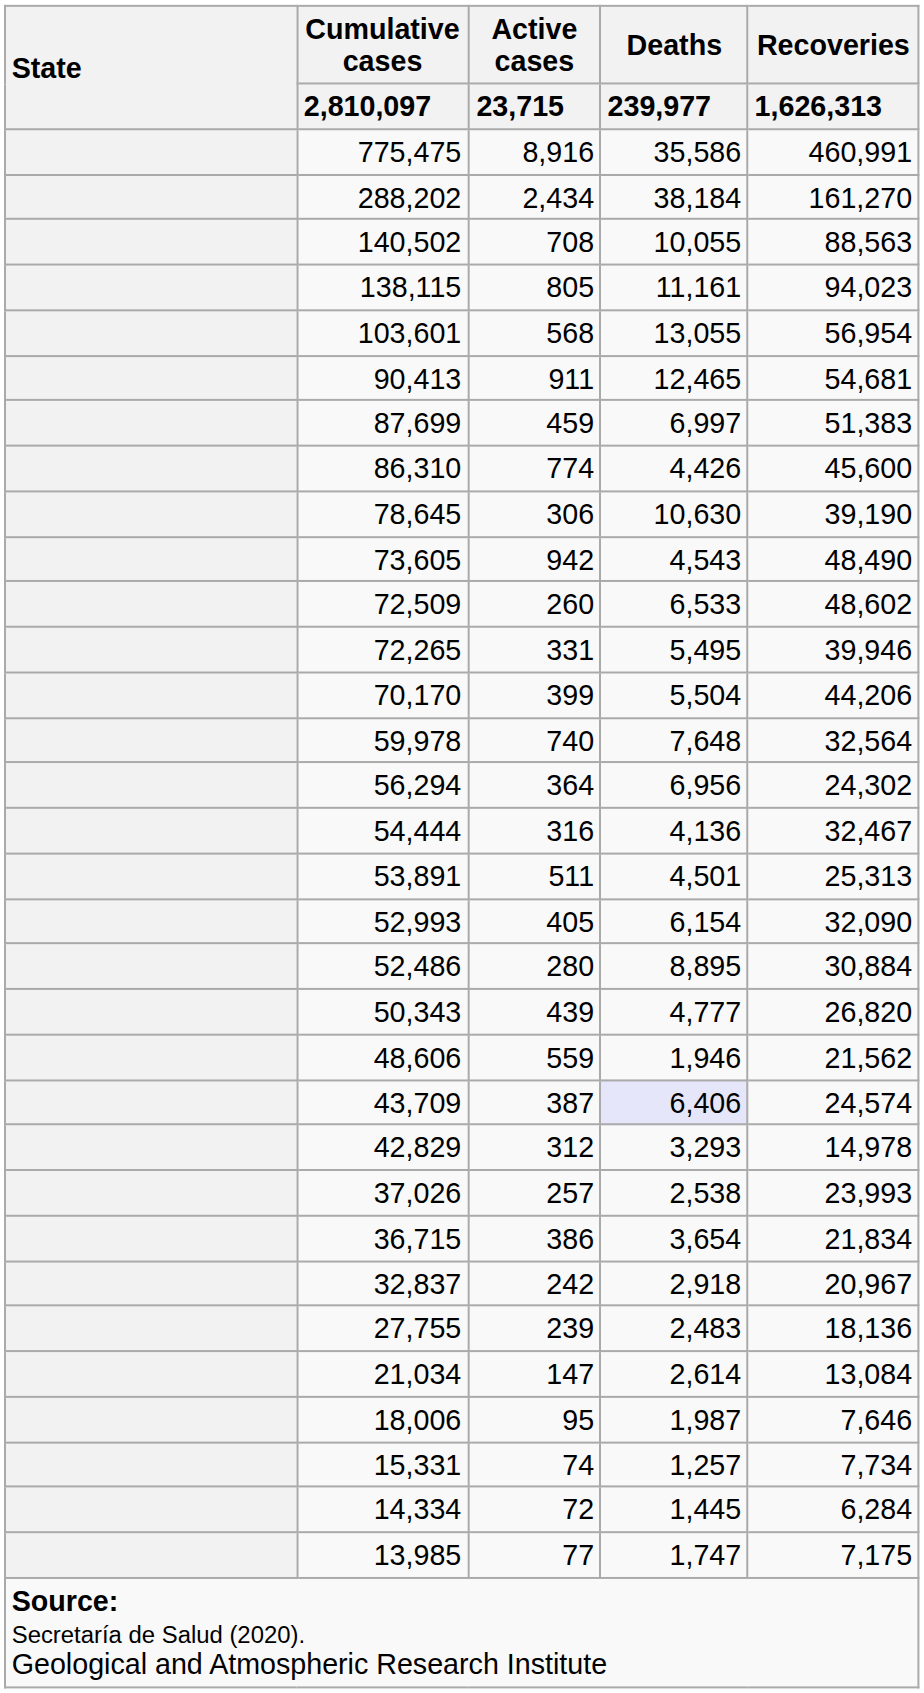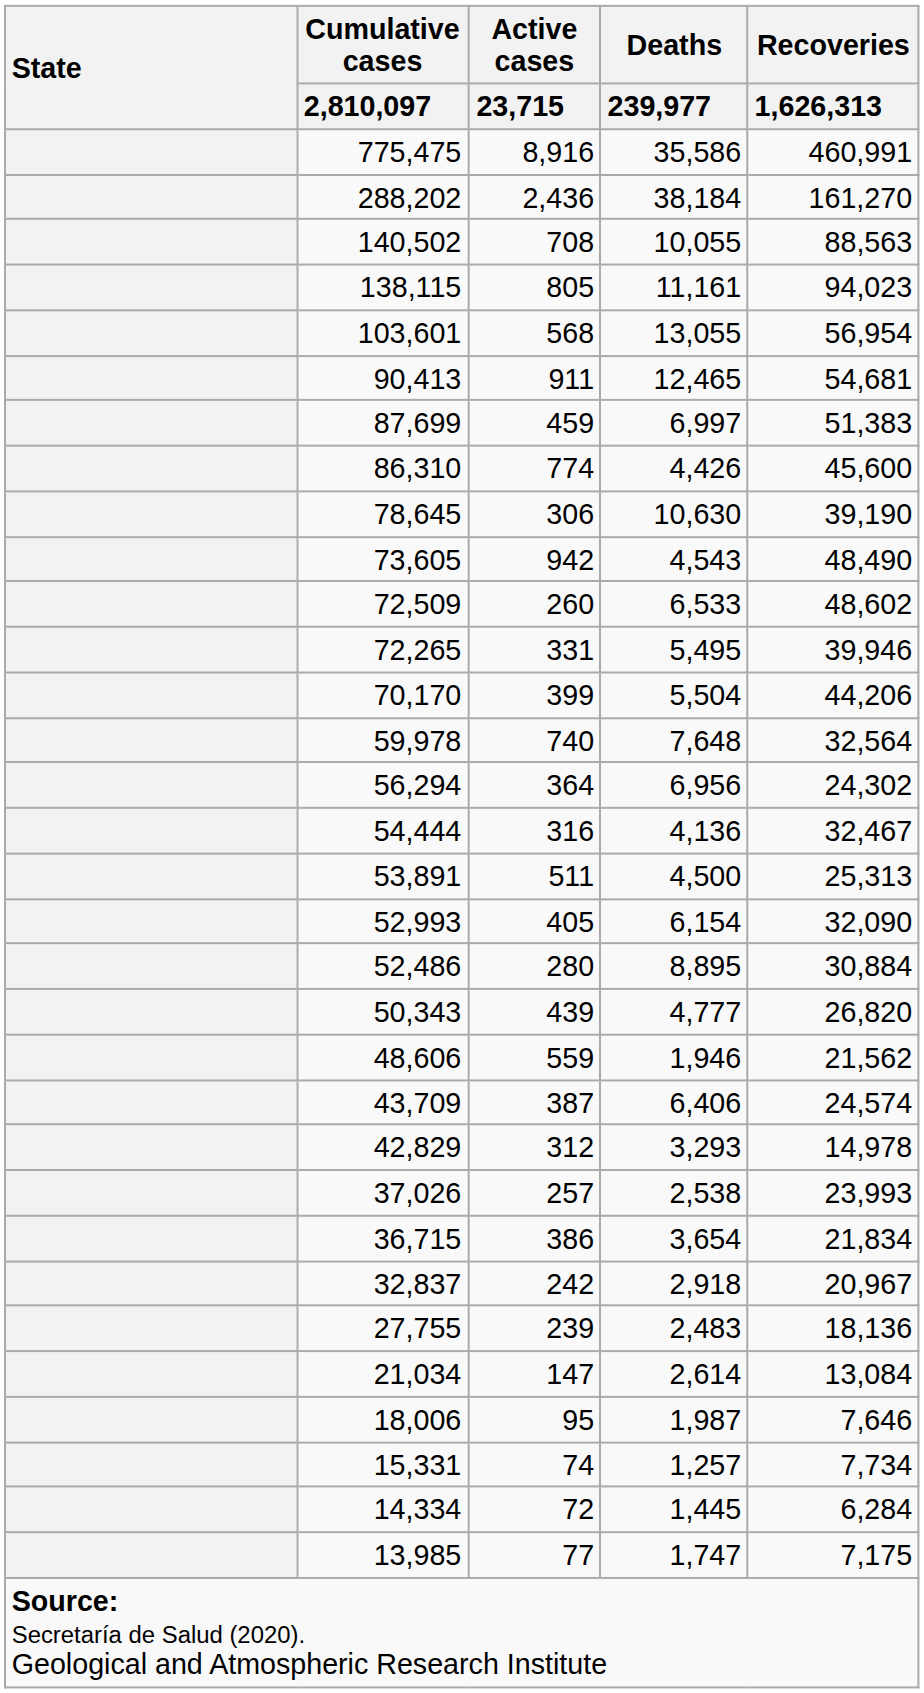288,202 | Active cases / 23,715: 2,434 -> 2,436
53,891 | Deaths / 239,977: 4,501 -> 4,500
43,709 | Deaths / 239,977: lavender background -> no background
